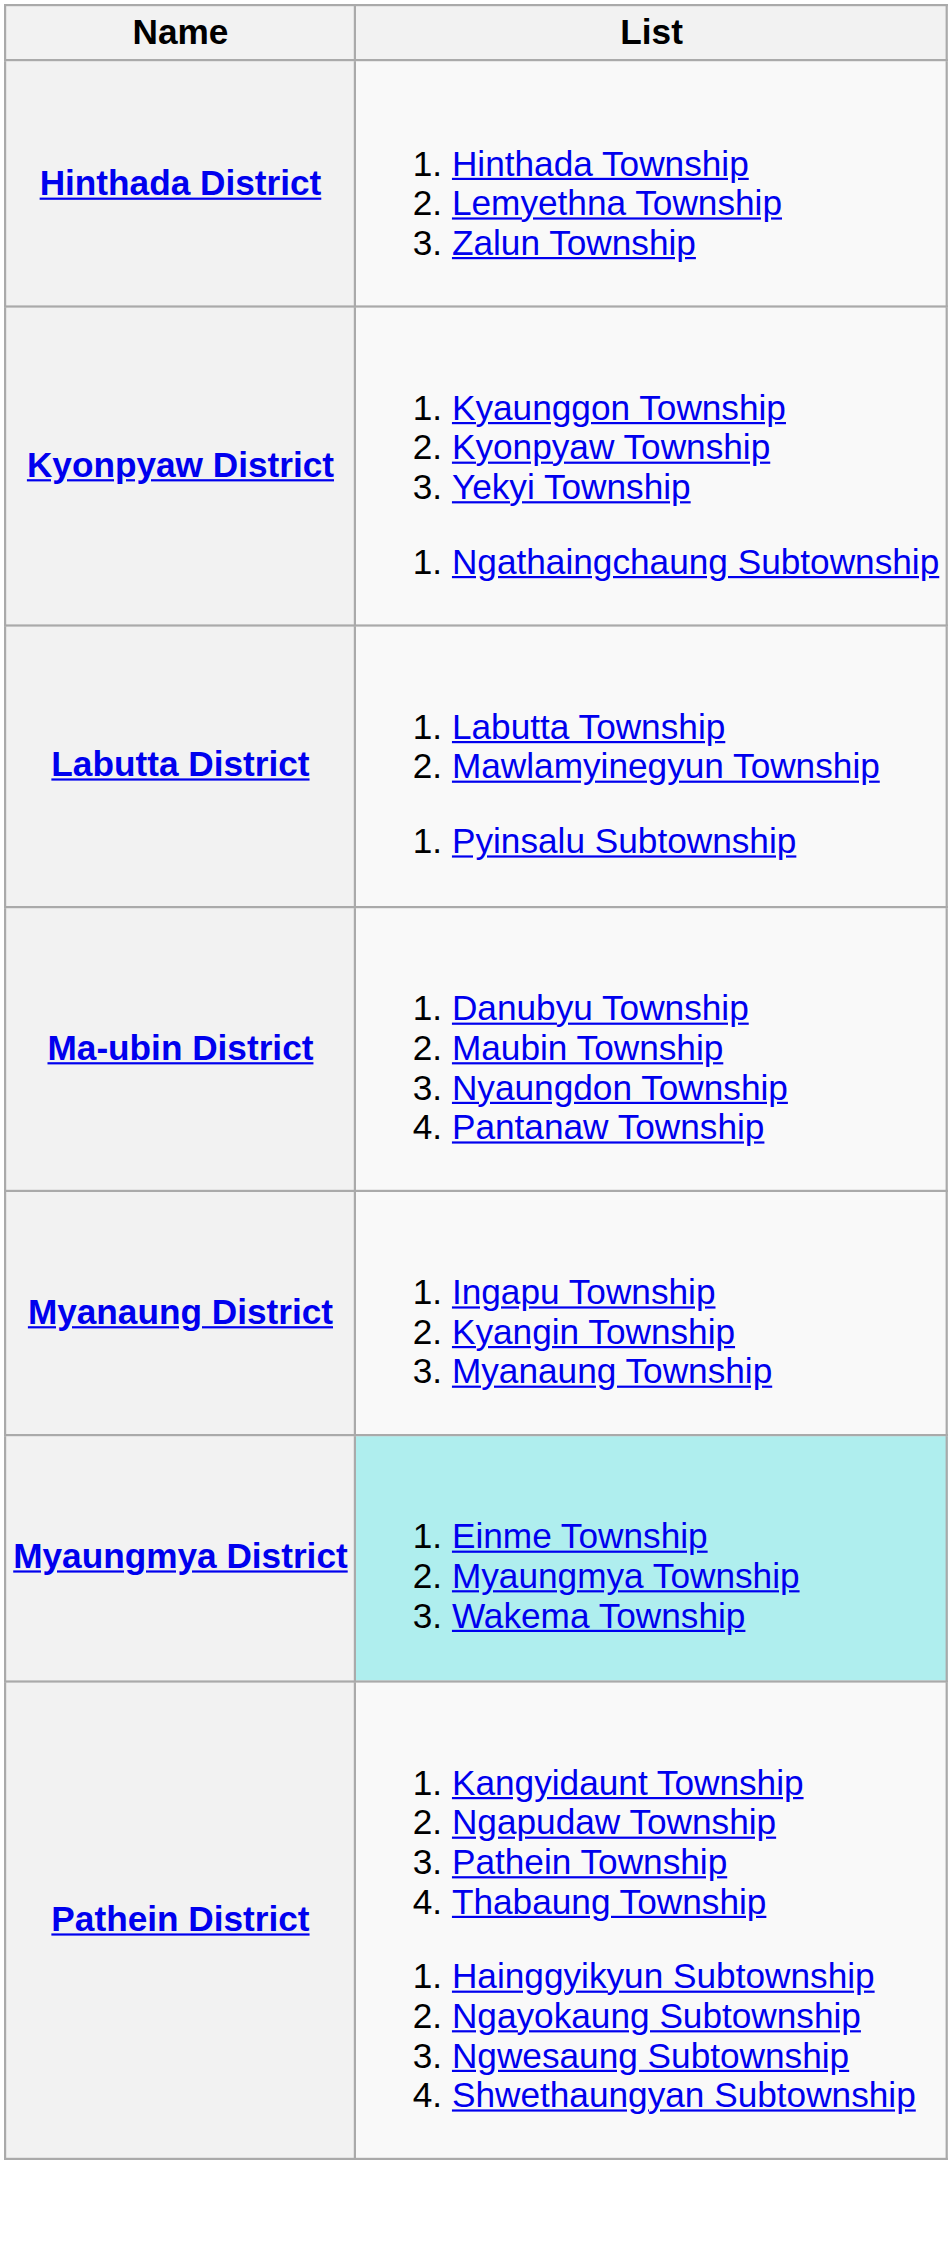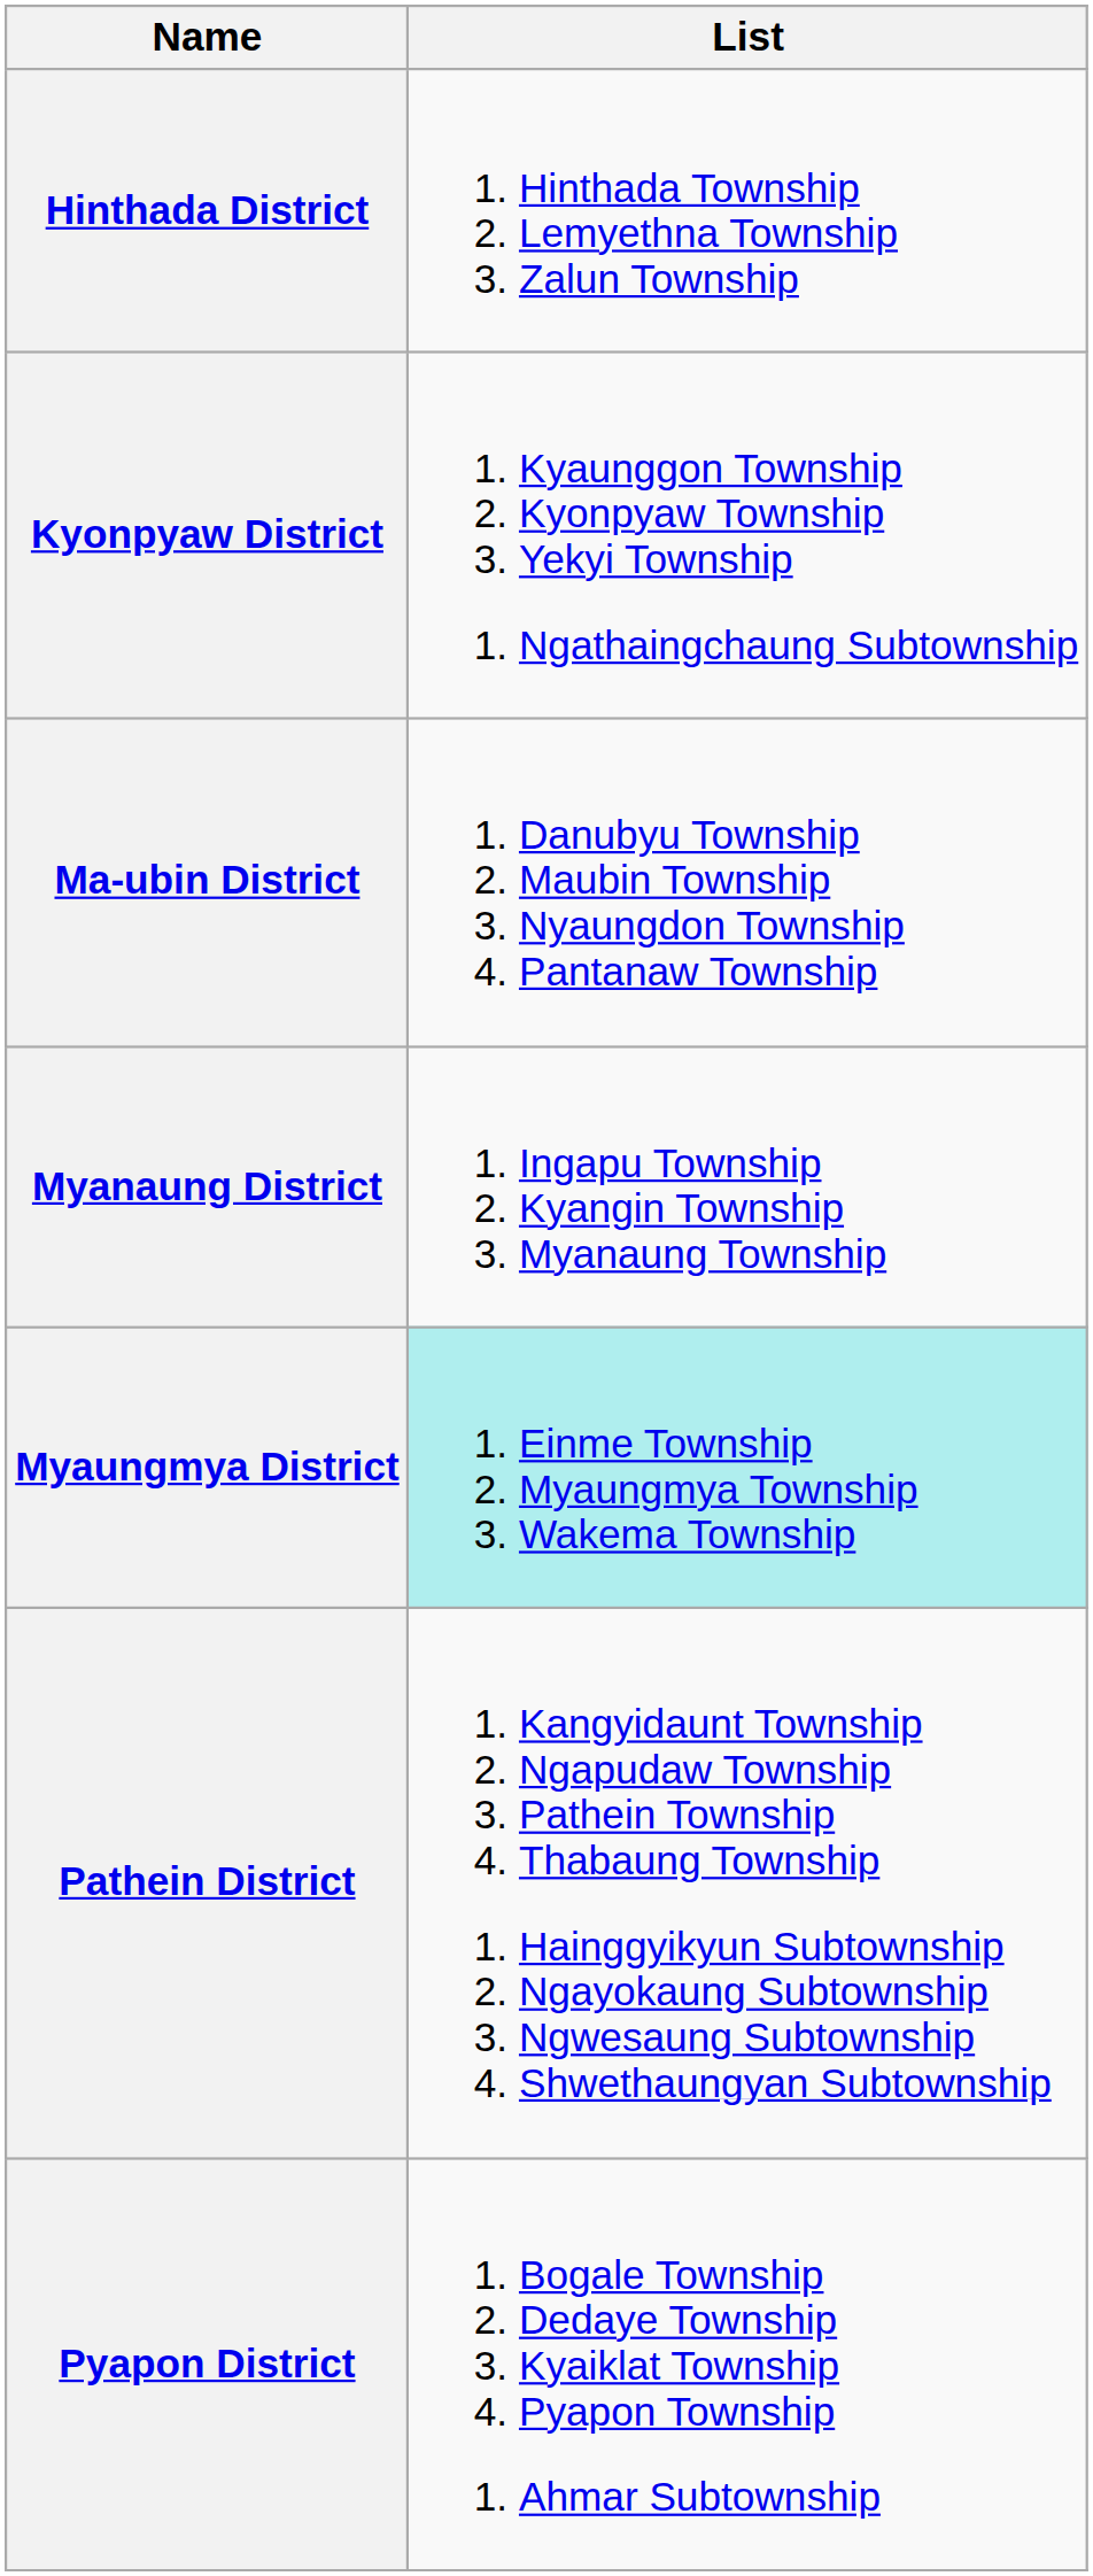- row: Labutta District | Labutta Township Mawlamyinegyun Township Pyinsalu Subtownship
+ row: Pyapon District | Bogale Township Dedaye Township Kyaiklat Township Pyapon Township Ahmar Subtownship
